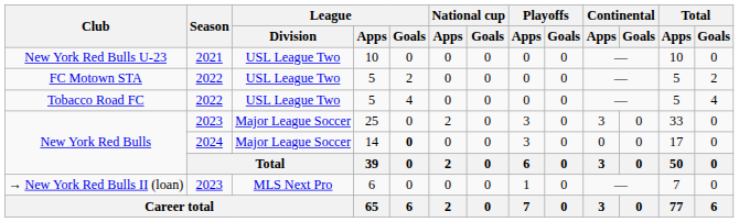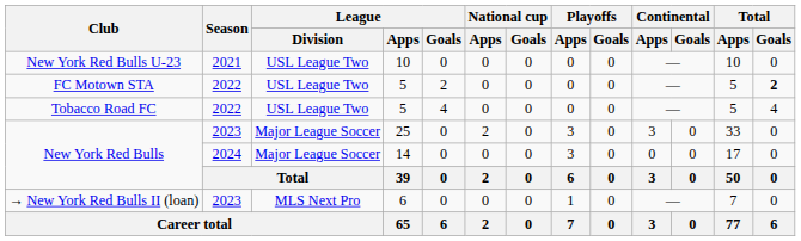FC Motown STA | Total / Goals: normal -> bold
New York Red Bulls / 14 | League / Goals: bold -> normal
